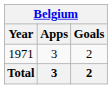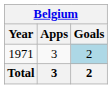1971 | Goals: no background -> lightblue background
